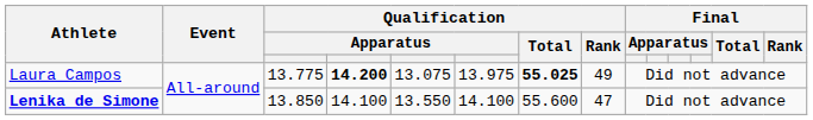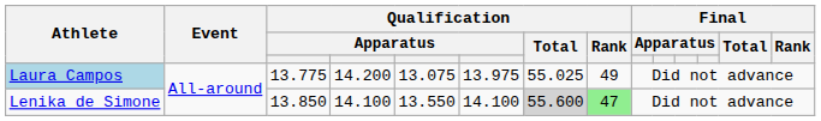row 4 | Athlete: no background -> lightblue background
row 4 | column 4: bold -> normal
row 4 | Qualification / Total: bold -> normal
row 5 | Athlete: bold -> normal
row 5 | Qualification / Total: no background -> lightgrey background
row 5 | Qualification / Rank: no background -> lightgreen background
